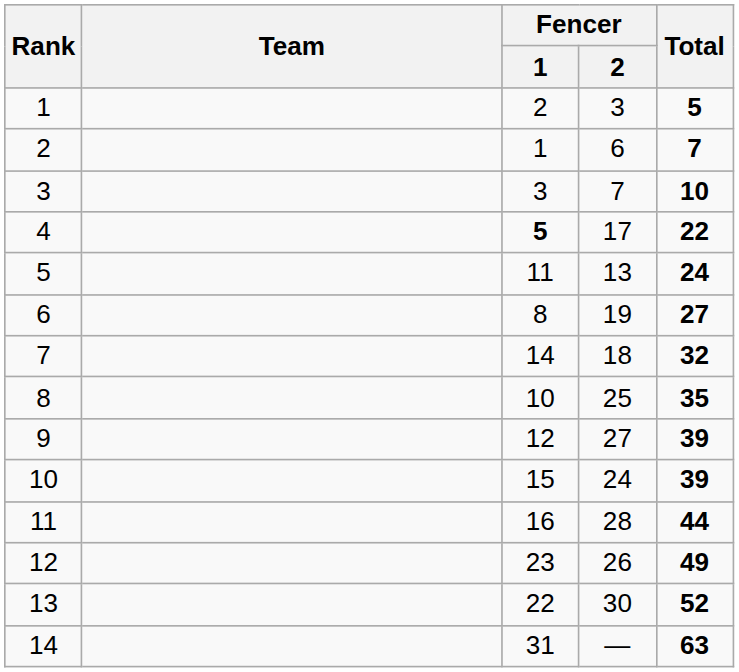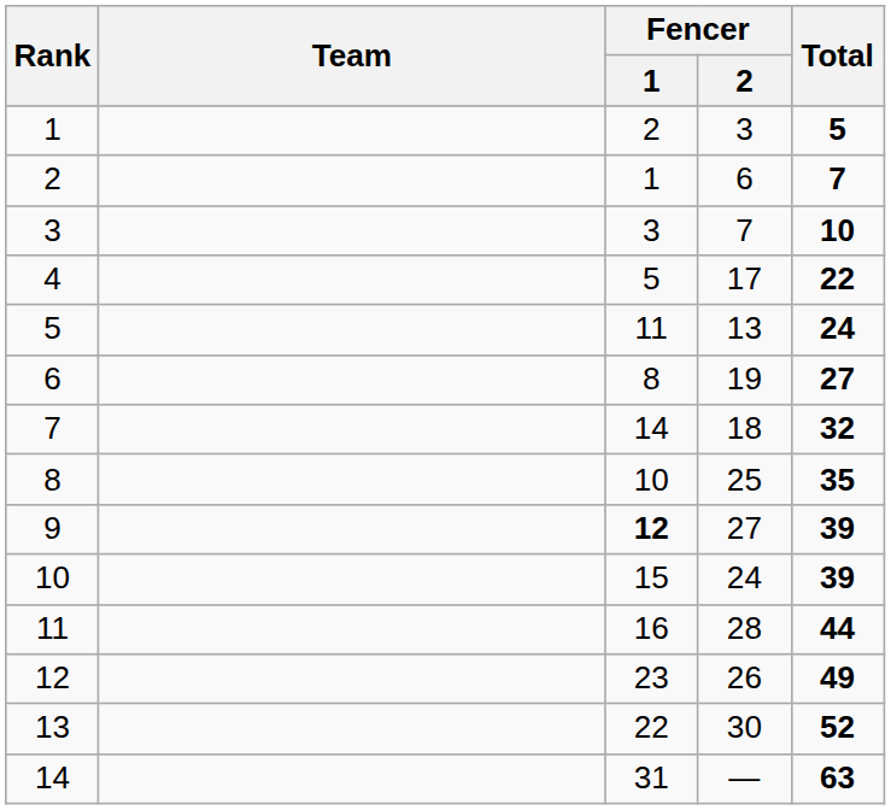4 | Fencer / 1: bold -> normal
9 | Fencer / 1: normal -> bold
